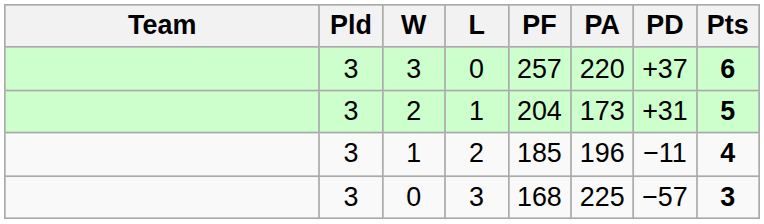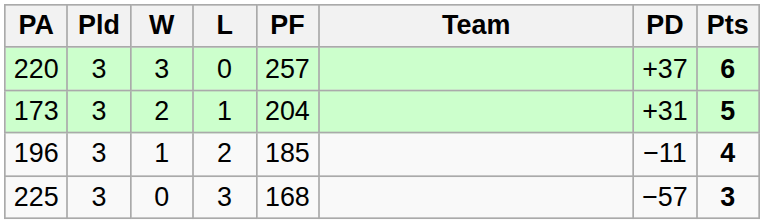columns swapped: Team <-> PA
